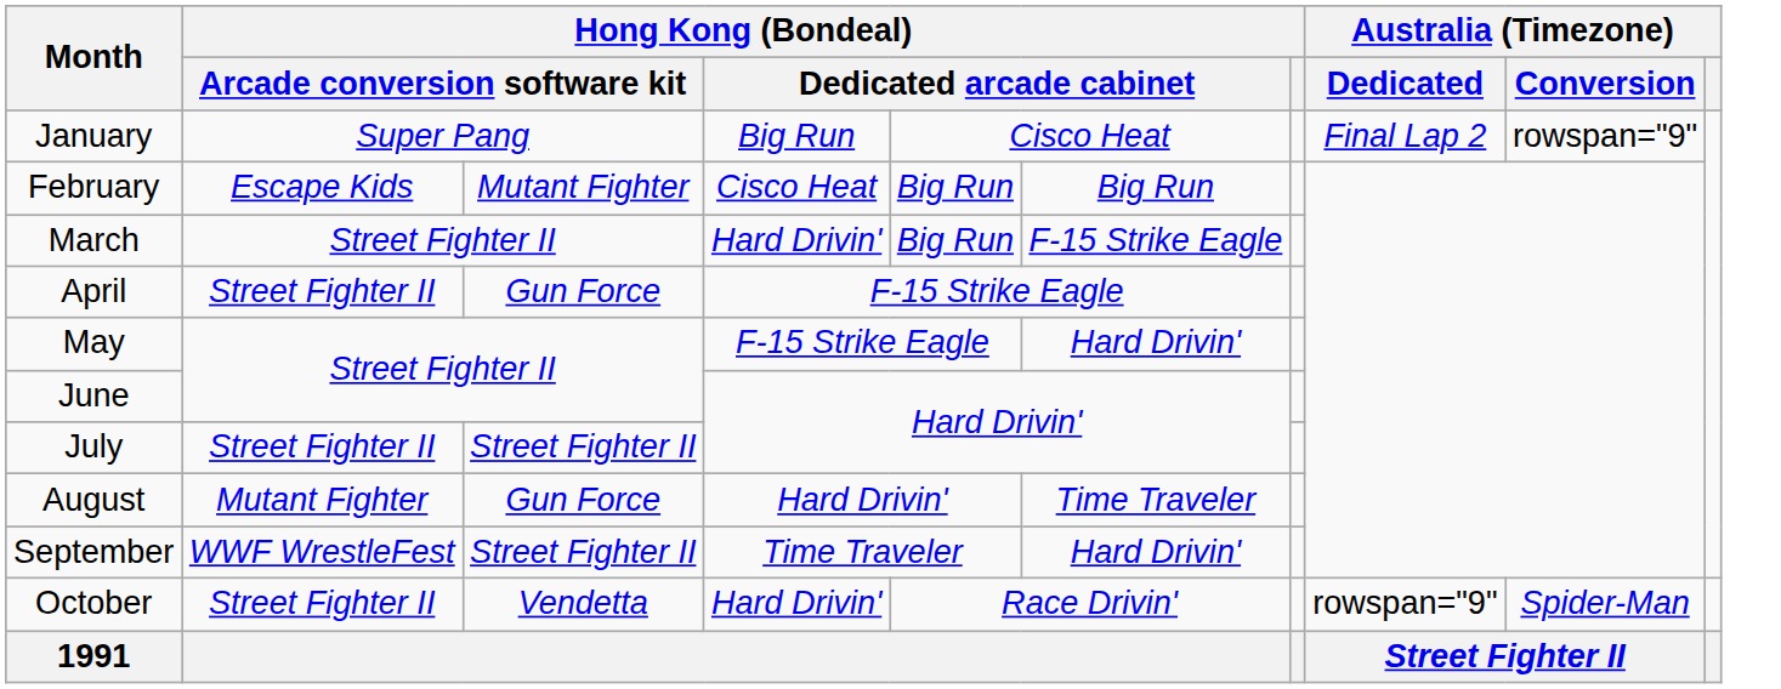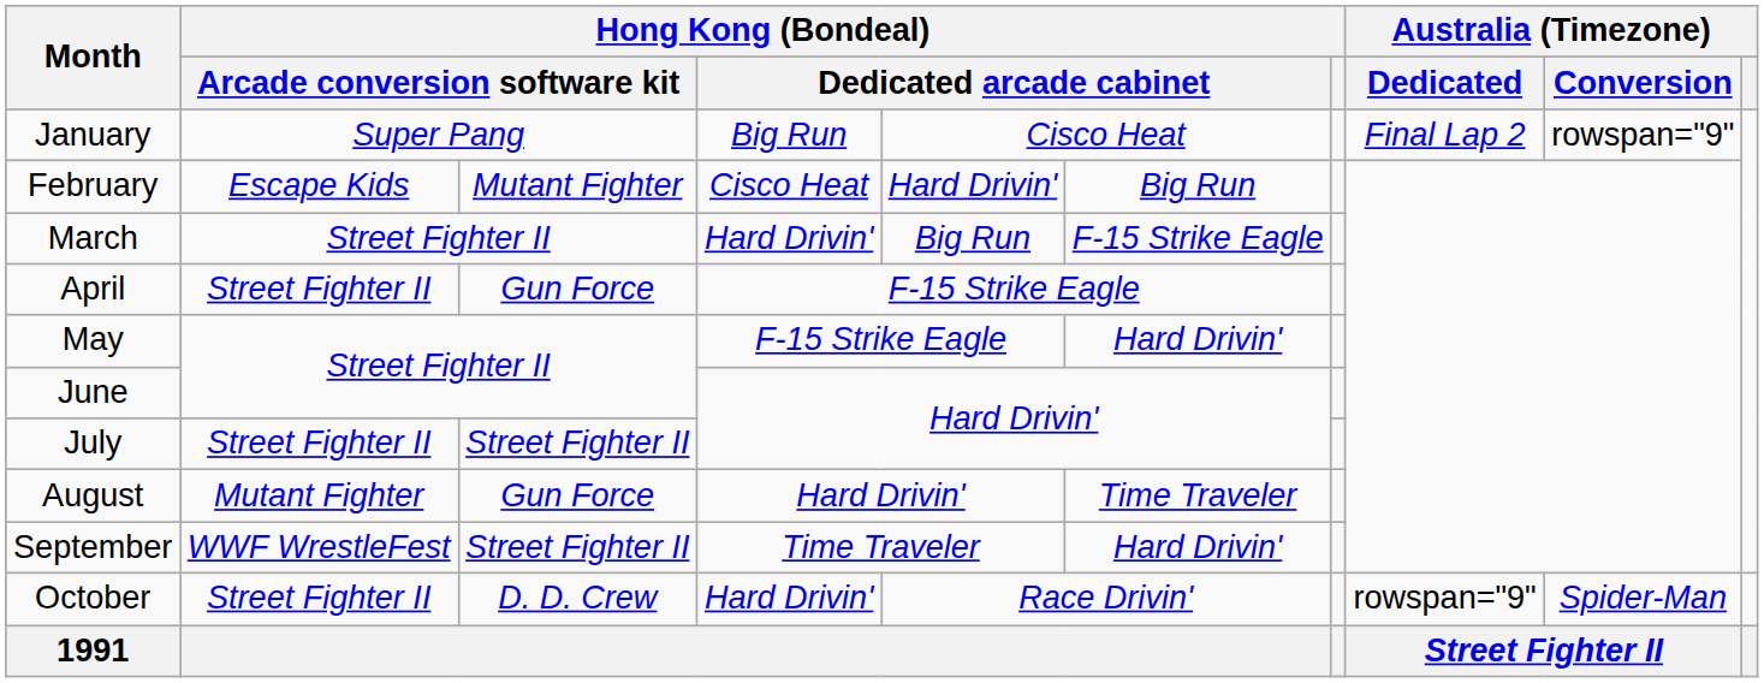February | column 5: Big Run -> Hard Drivin'
October | column 3: Vendetta -> D. D. Crew
